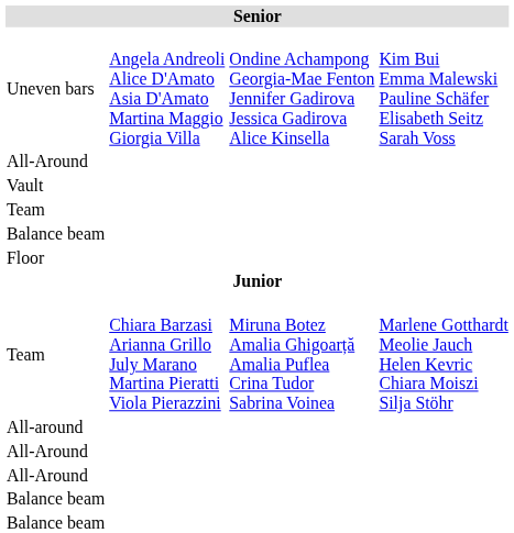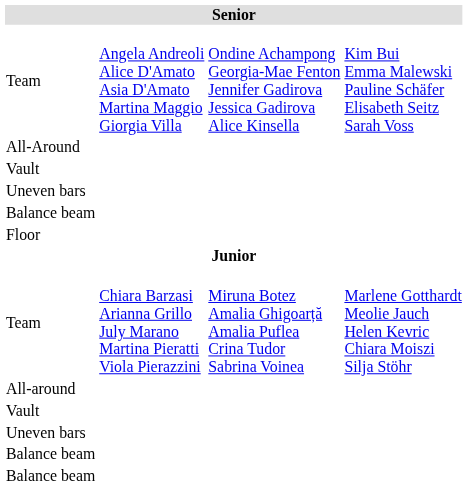row 2 | column 1: Uneven bars -> Team
row 5 | column 1: Team -> Uneven bars
row 11 | column 1: All-Around -> Vault
row 12 | column 1: All-Around -> Uneven bars
